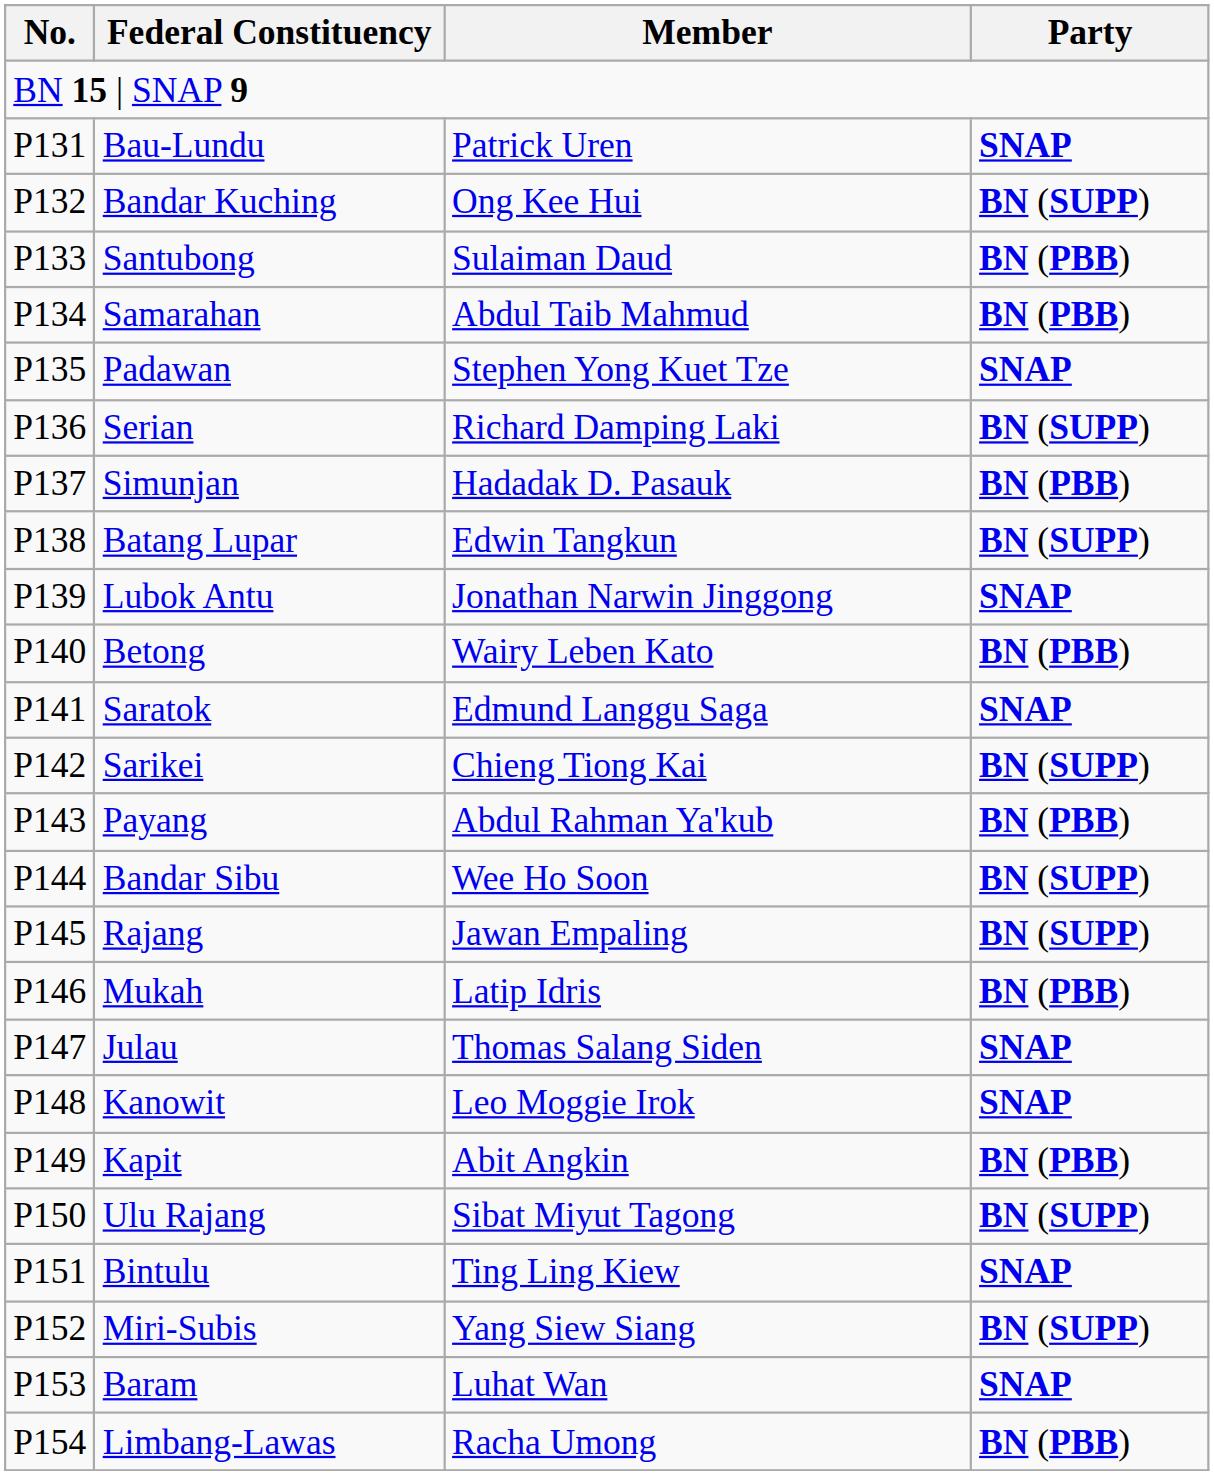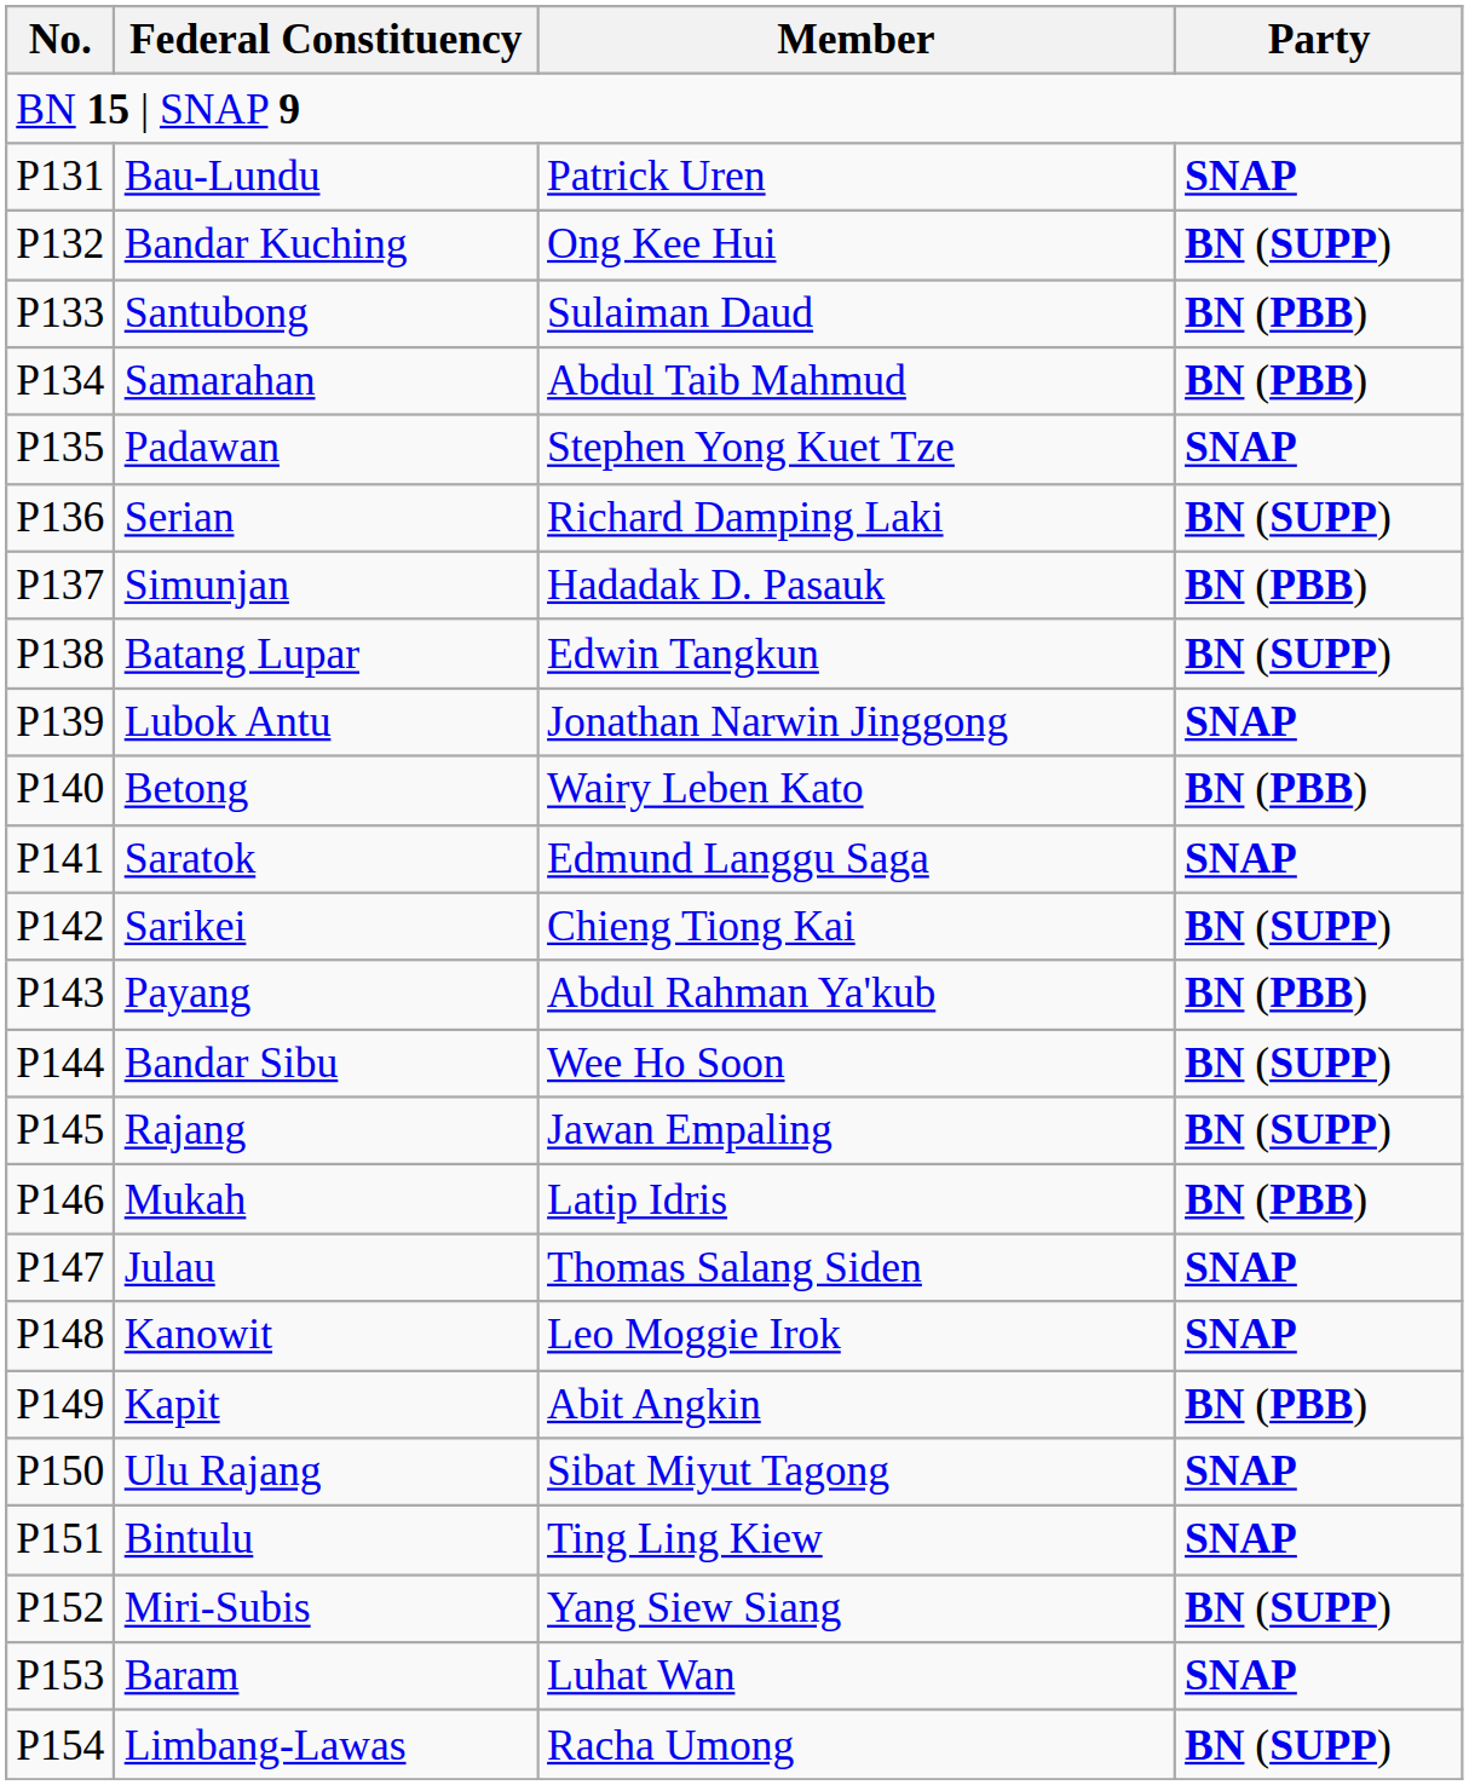Ulu Rajang | Party: BN (SUPP) -> SNAP
Limbang-Lawas | Party: BN (PBB) -> BN (SUPP)
